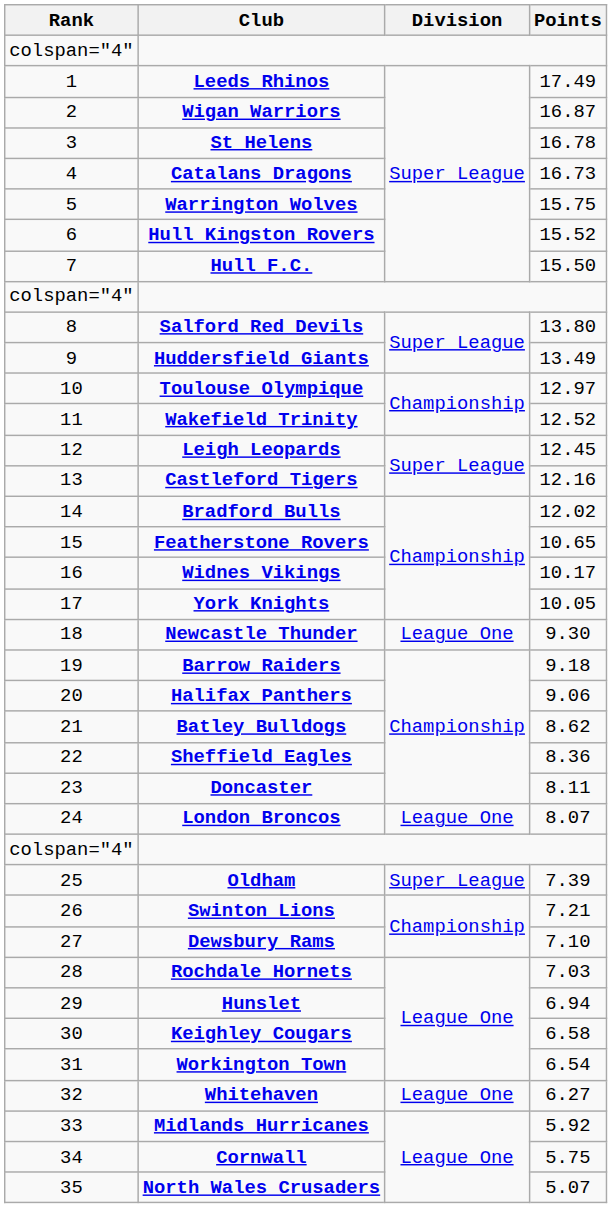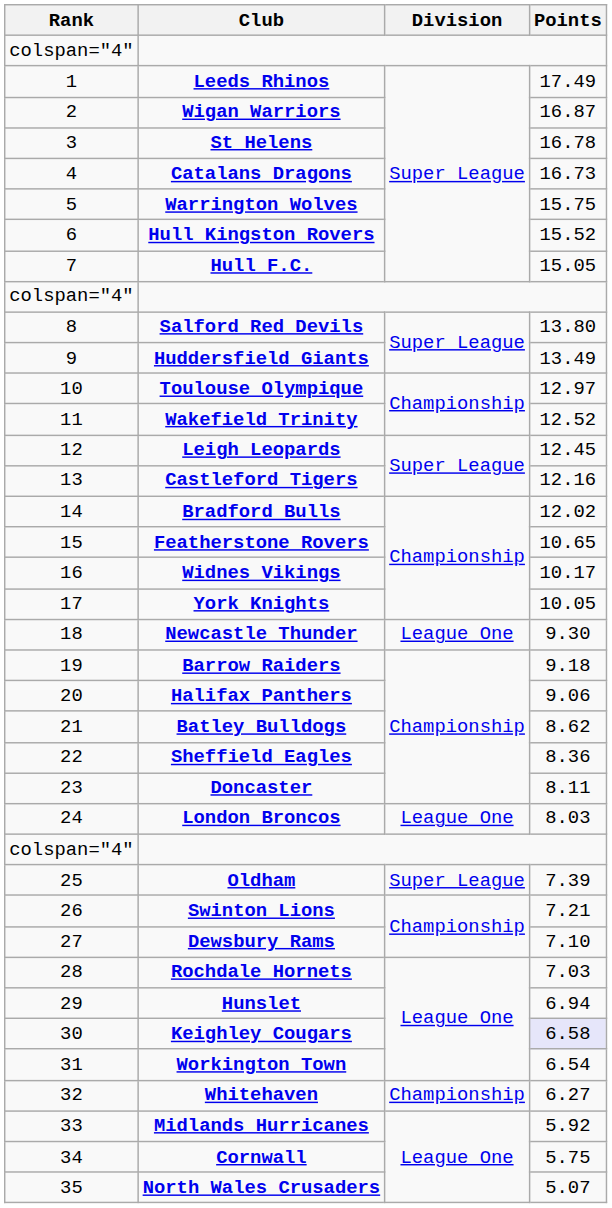Hull F.C. | Points: 15.50 -> 15.05
London Broncos | Points: 8.07 -> 8.03
Keighley Cougars | Points: no background -> lavender background
Whitehaven | Division: League One -> Championship
